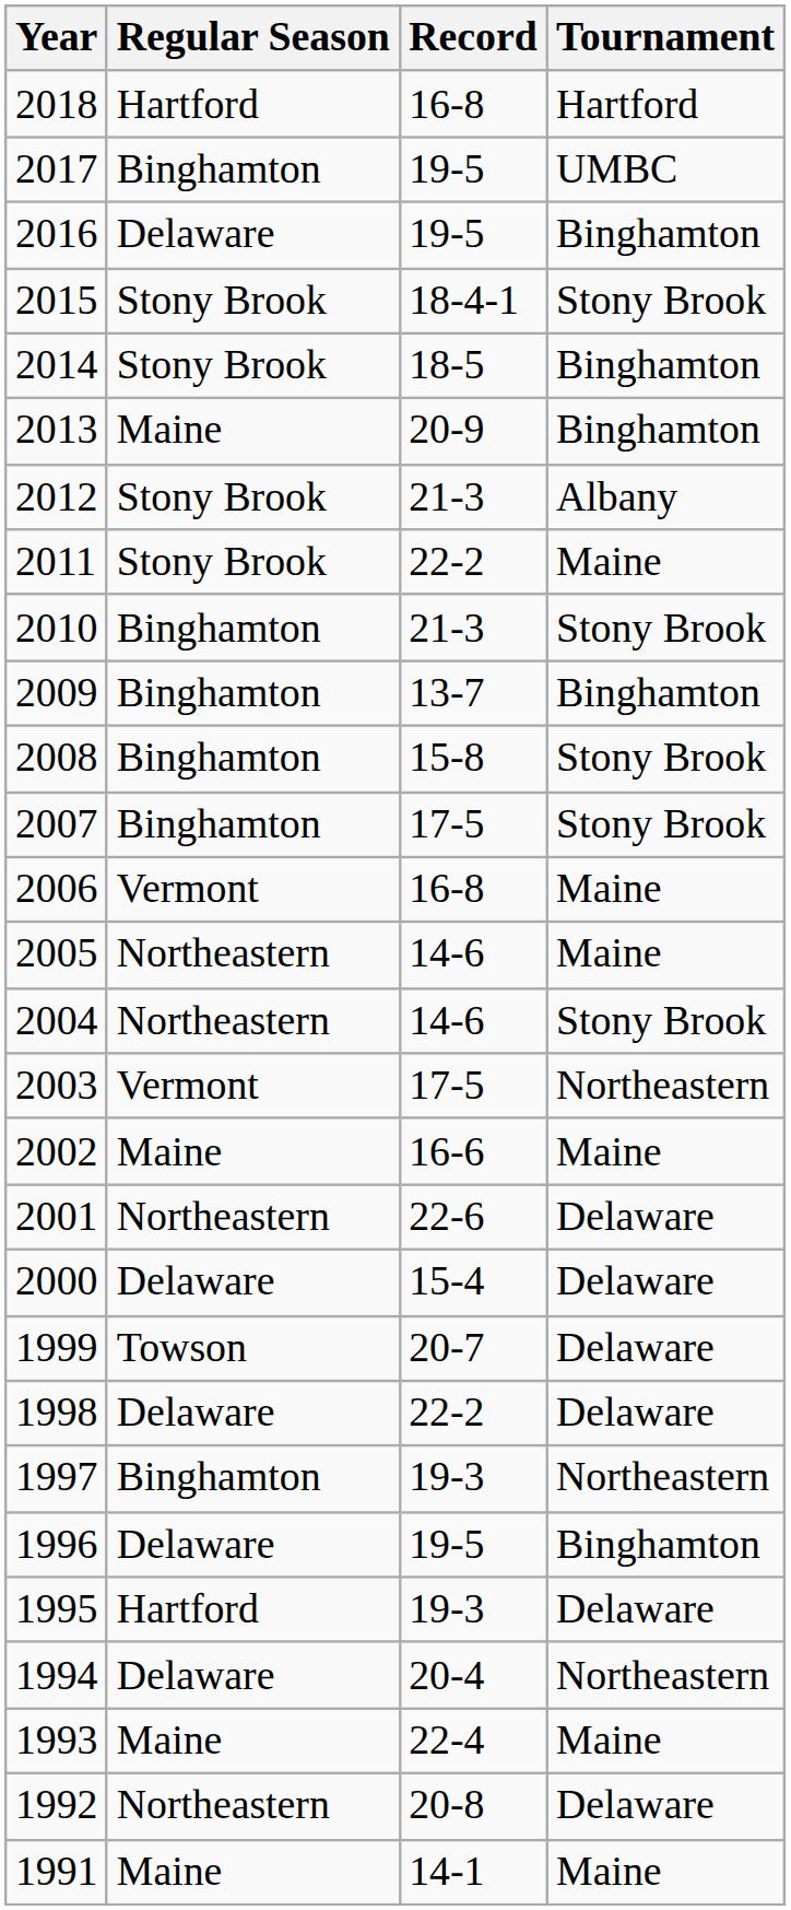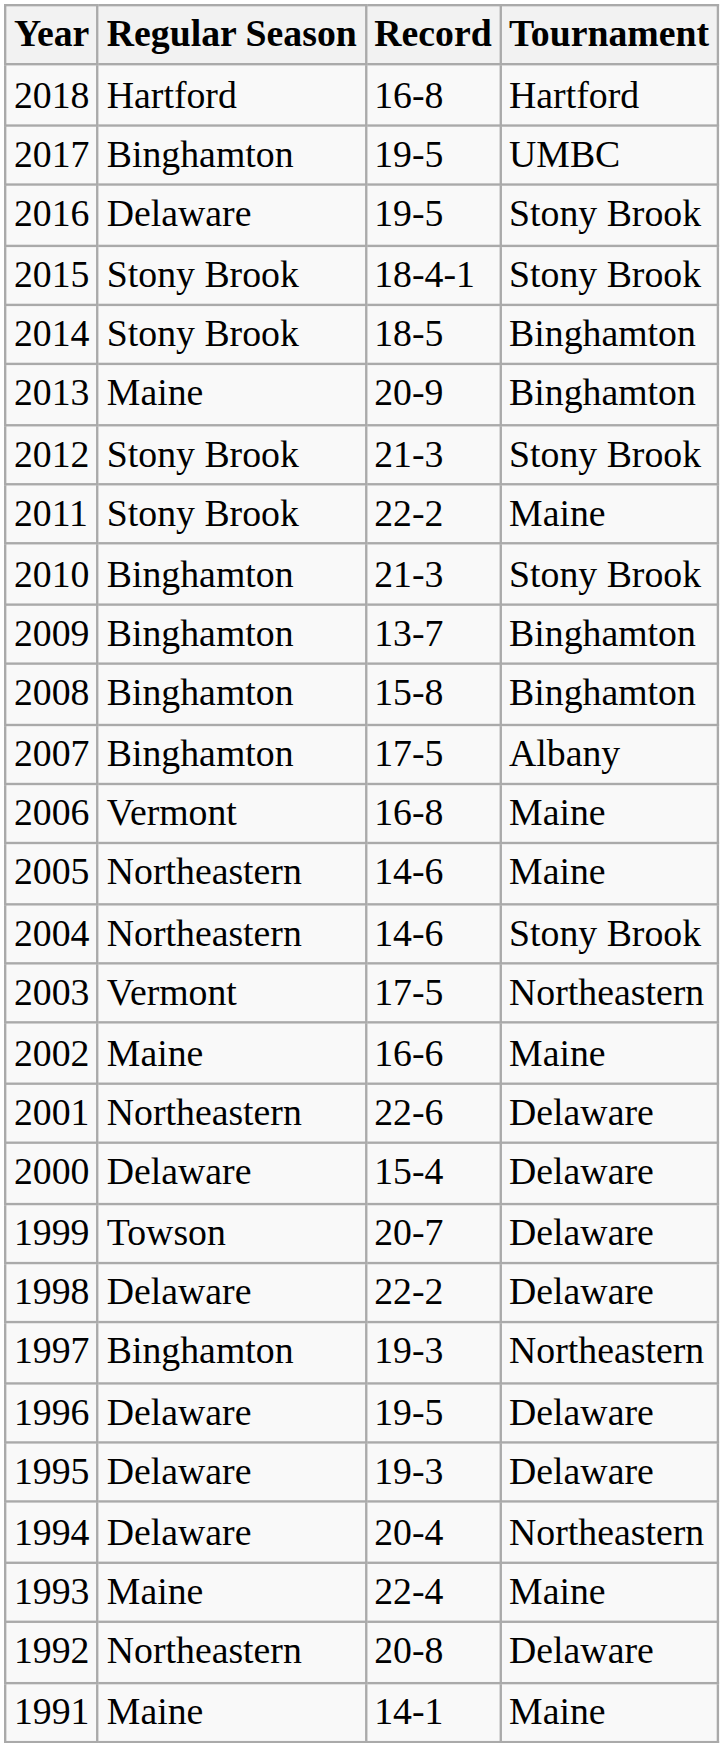2016 | Tournament: Binghamton -> Stony Brook
2012 | Tournament: Albany -> Stony Brook
2008 | Tournament: Stony Brook -> Binghamton
2007 | Tournament: Stony Brook -> Albany
1996 | Tournament: Binghamton -> Delaware
1995 | Regular Season: Hartford -> Delaware
